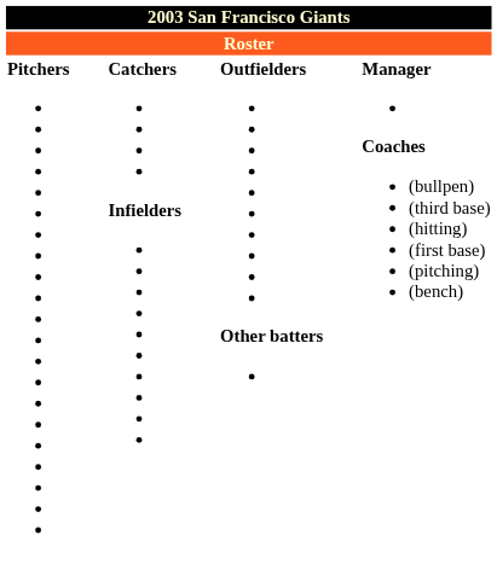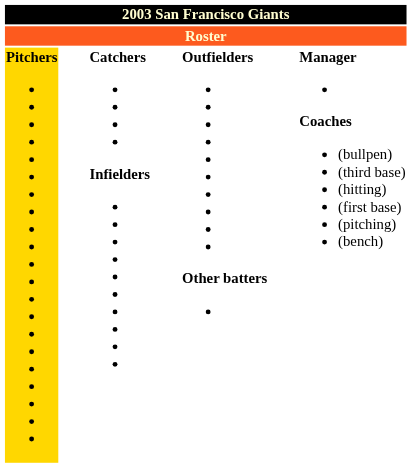Pitchers | column 1: no background -> gold background
